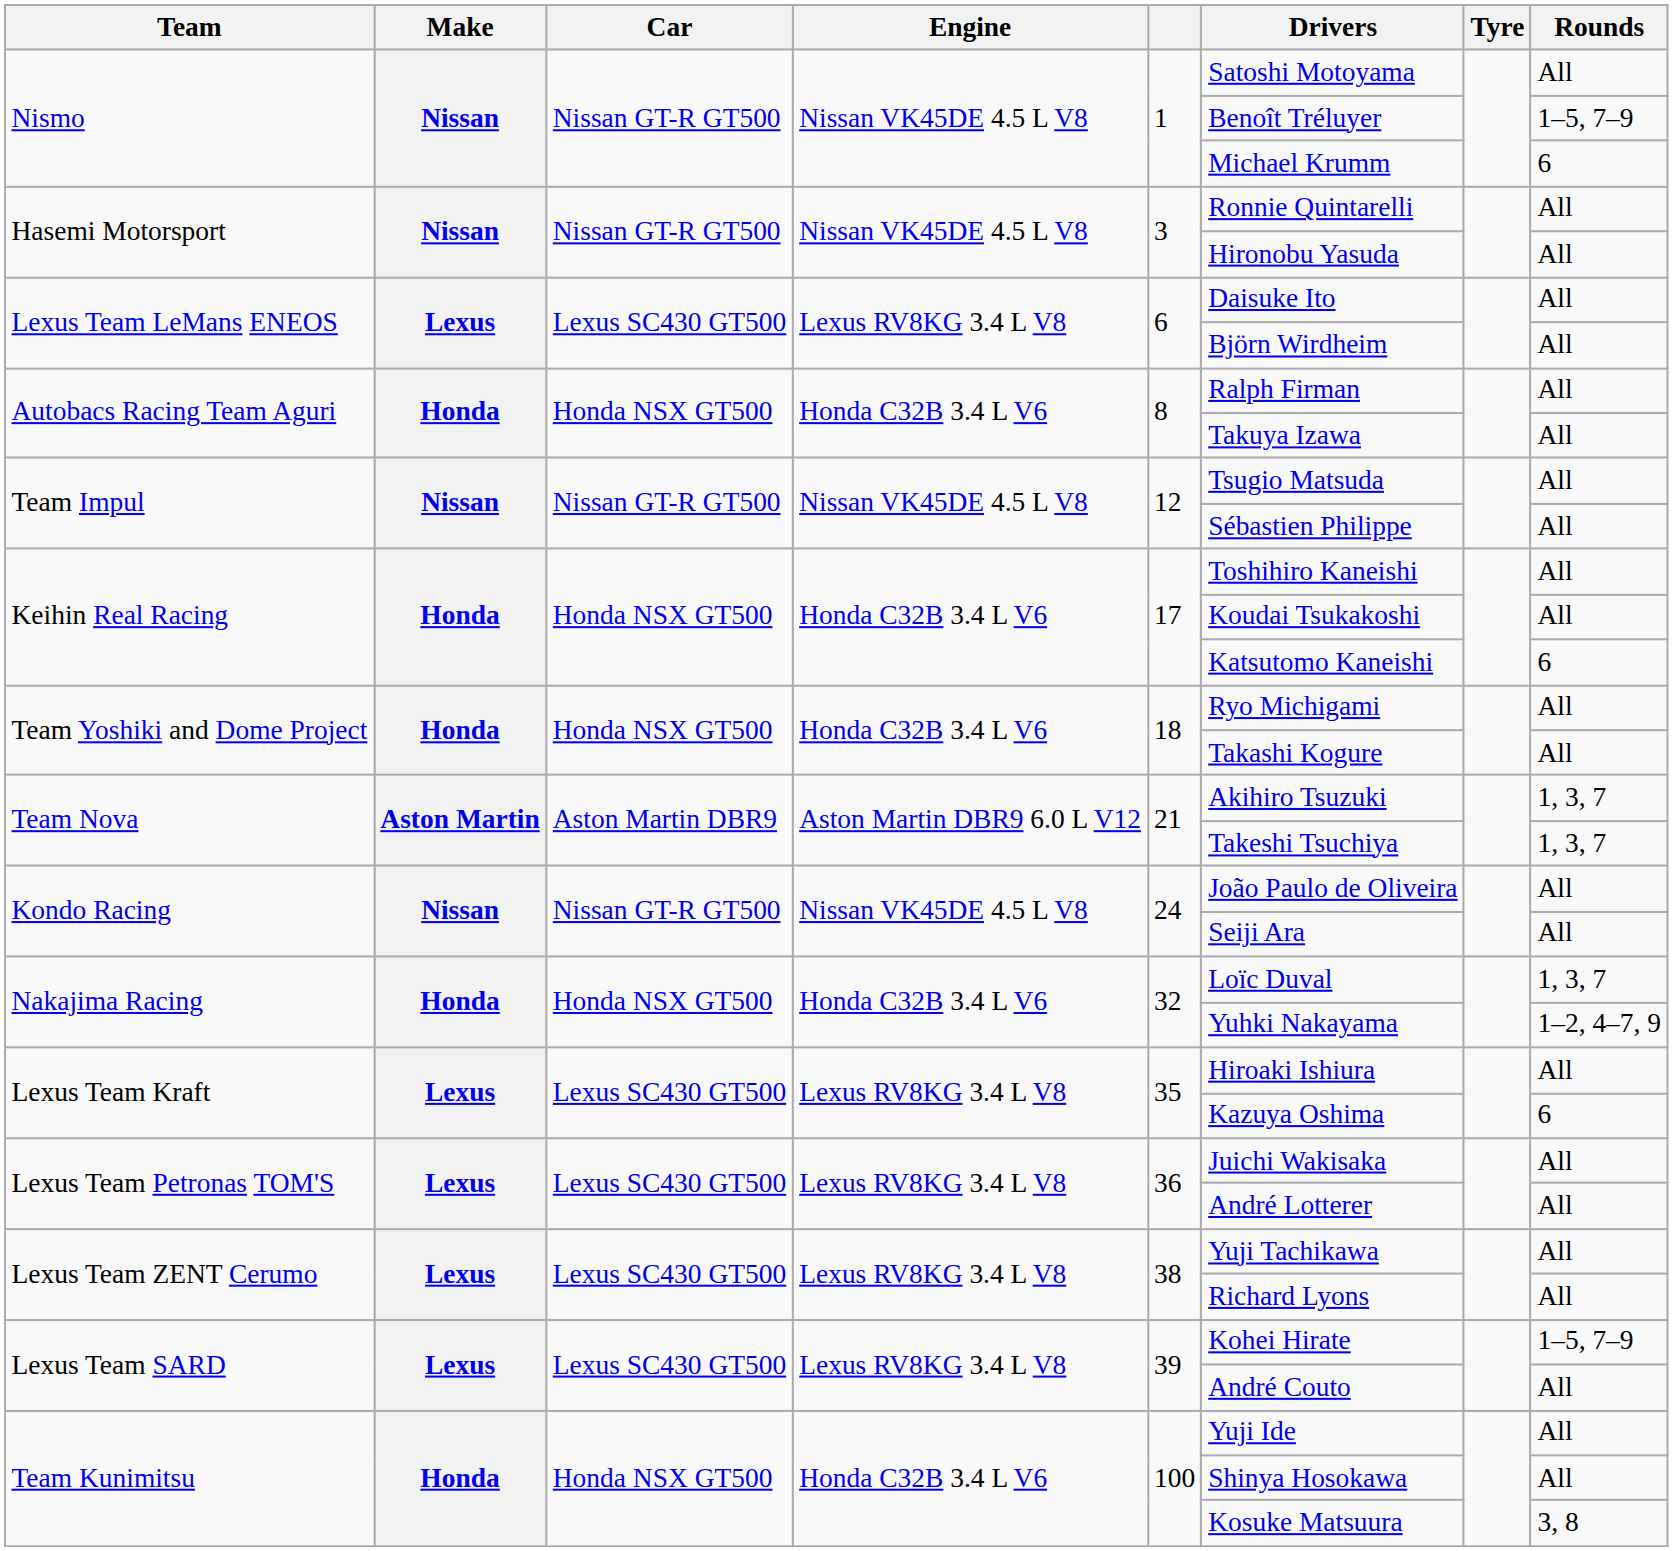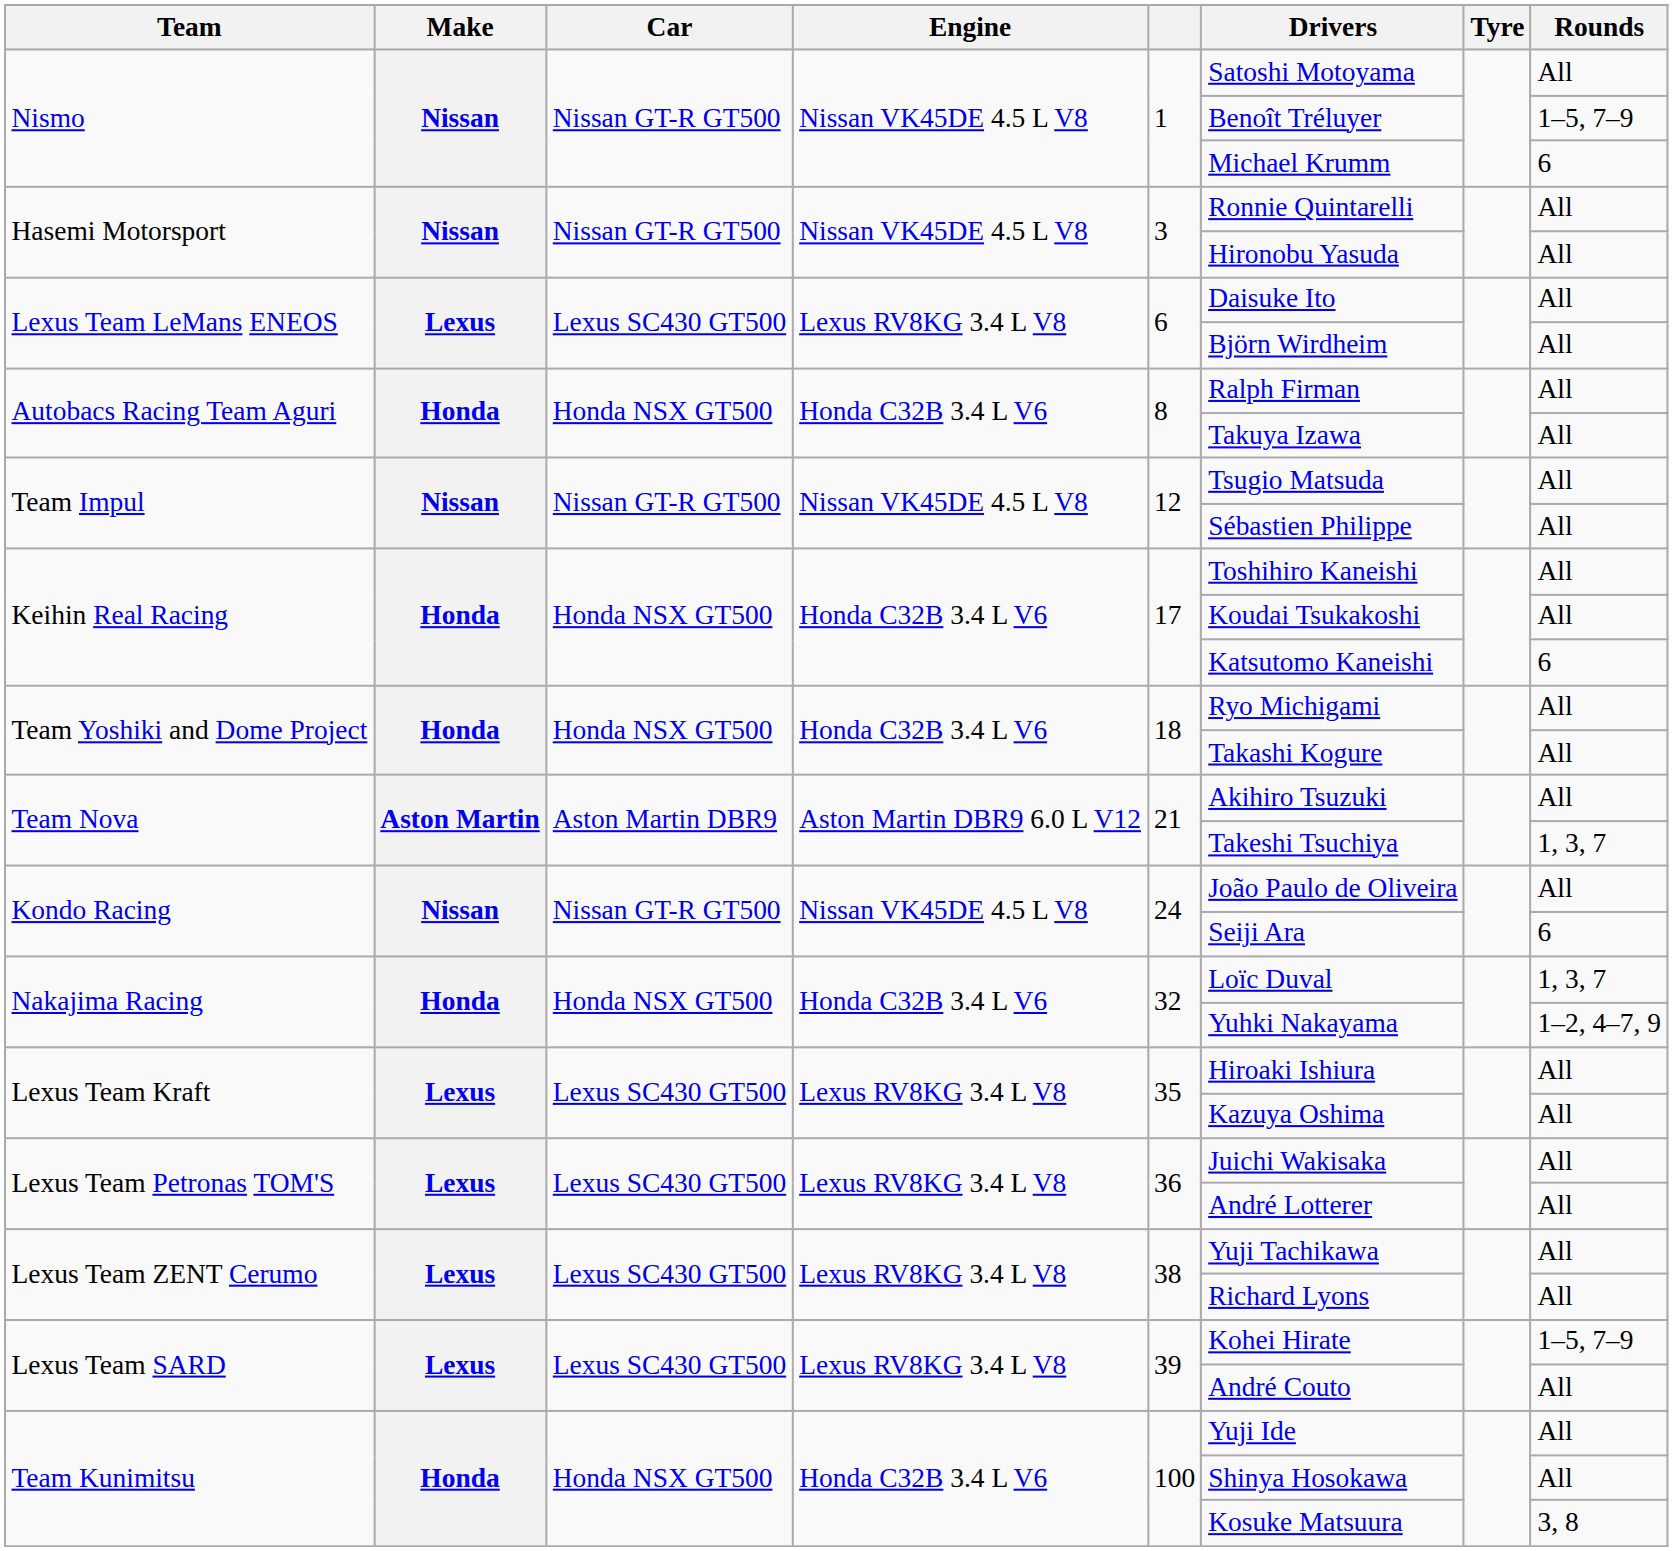row 18 | Rounds: 1, 3, 7 -> All
row 21 | Rounds: All -> 6
row 25 | Rounds: 6 -> All
